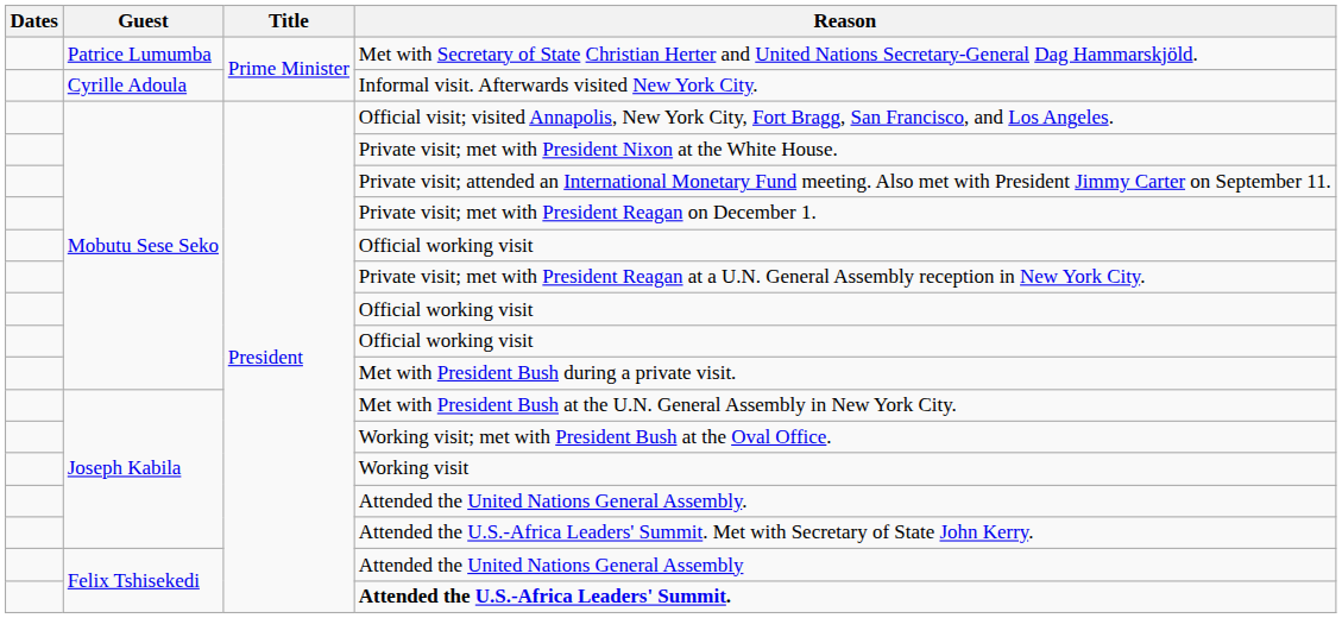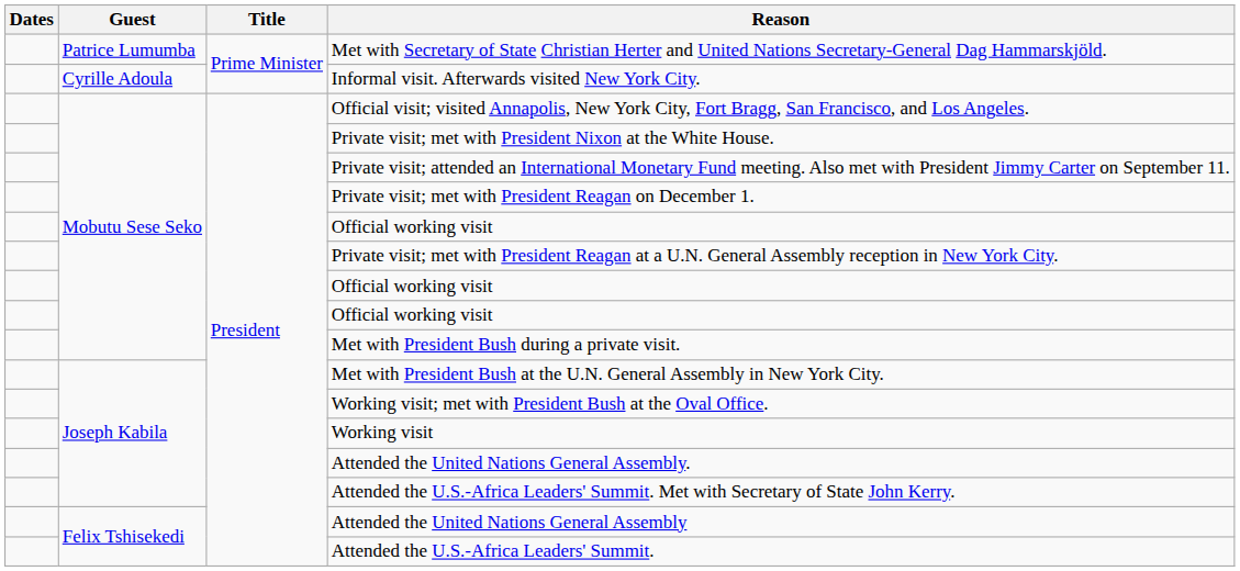Attended the U.S.-Africa Leaders' Summit. | Reason: bold -> normal
